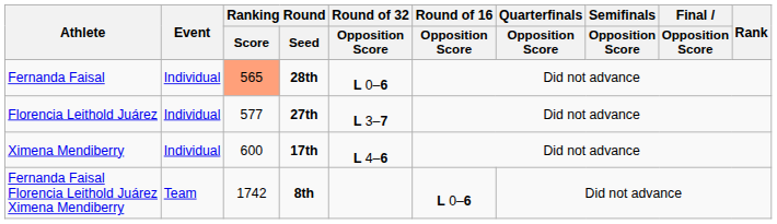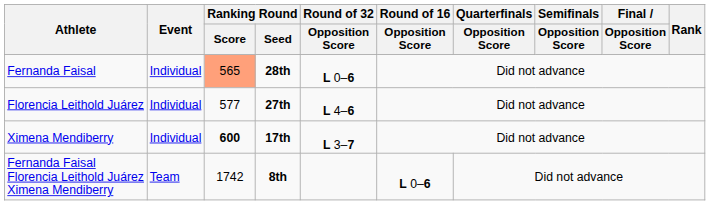Florencia Leithold Juárez | Round of 32 / Opposition Score: L 3–7 -> L 4–6
Ximena Mendiberry | Ranking Round / Score: normal -> bold
Ximena Mendiberry | Round of 32 / Opposition Score: L 4–6 -> L 3–7
